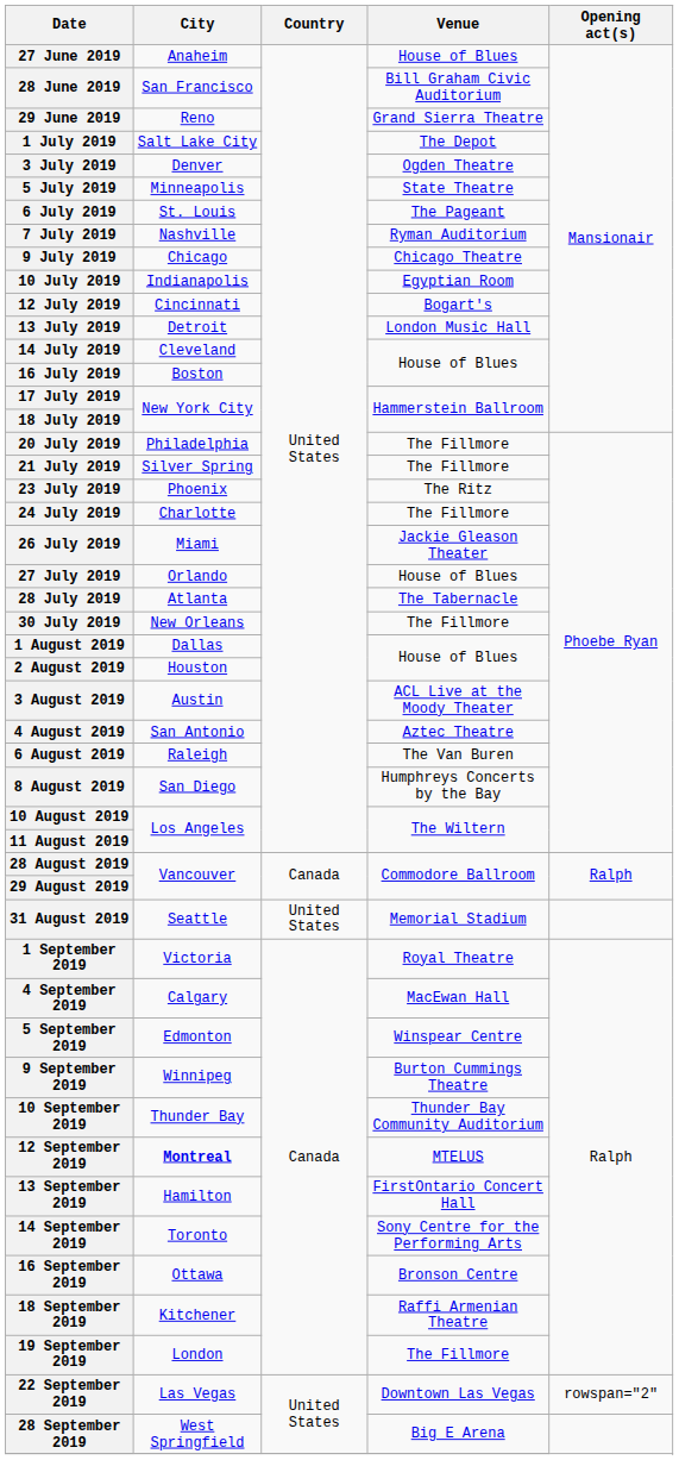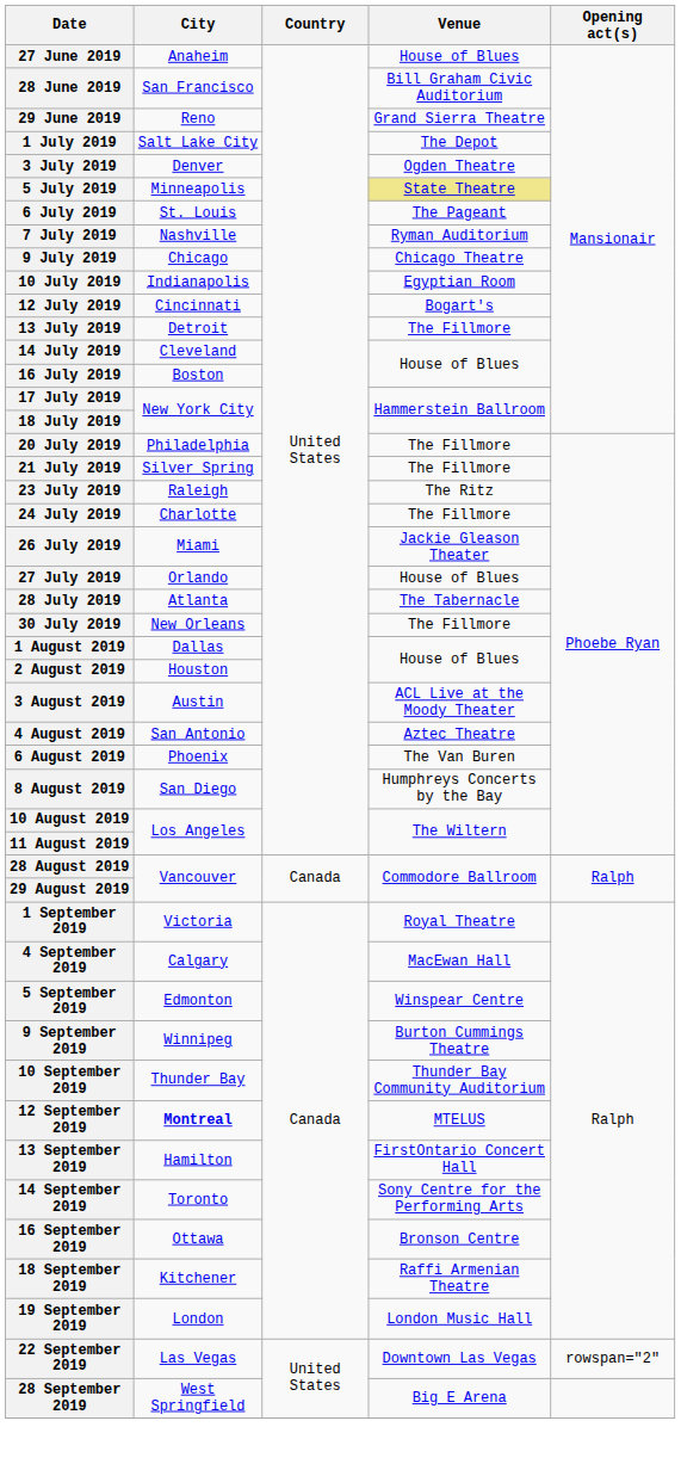5 July 2019 | Venue: no background -> khaki background
13 July 2019 | Venue: London Music Hall -> The Fillmore
23 July 2019 | City: Phoenix -> Raleigh
6 August 2019 | City: Raleigh -> Phoenix
- row: 31 August 2019 | Seattle | United States | Memorial Stadium
19 September 2019 | Venue: The Fillmore -> London Music Hall
